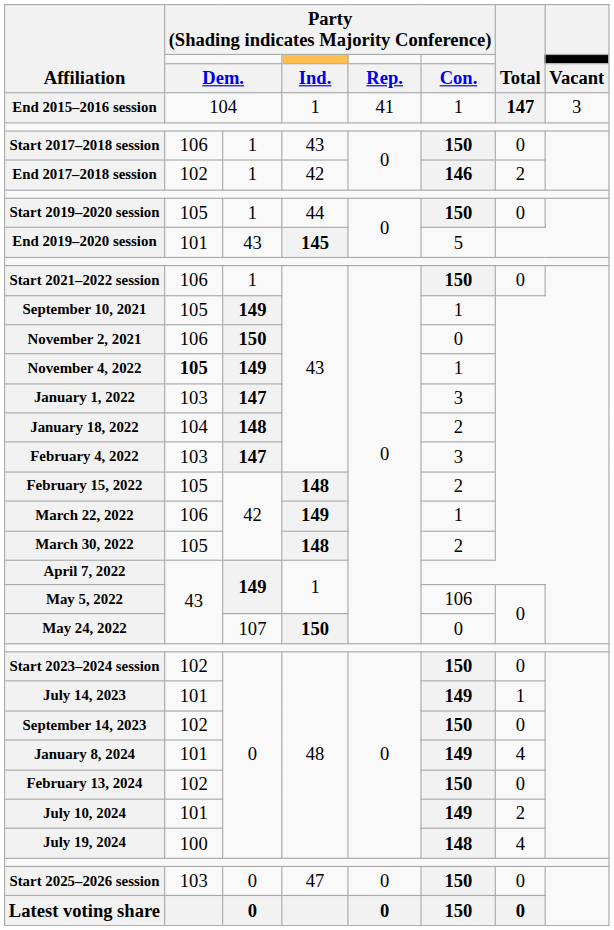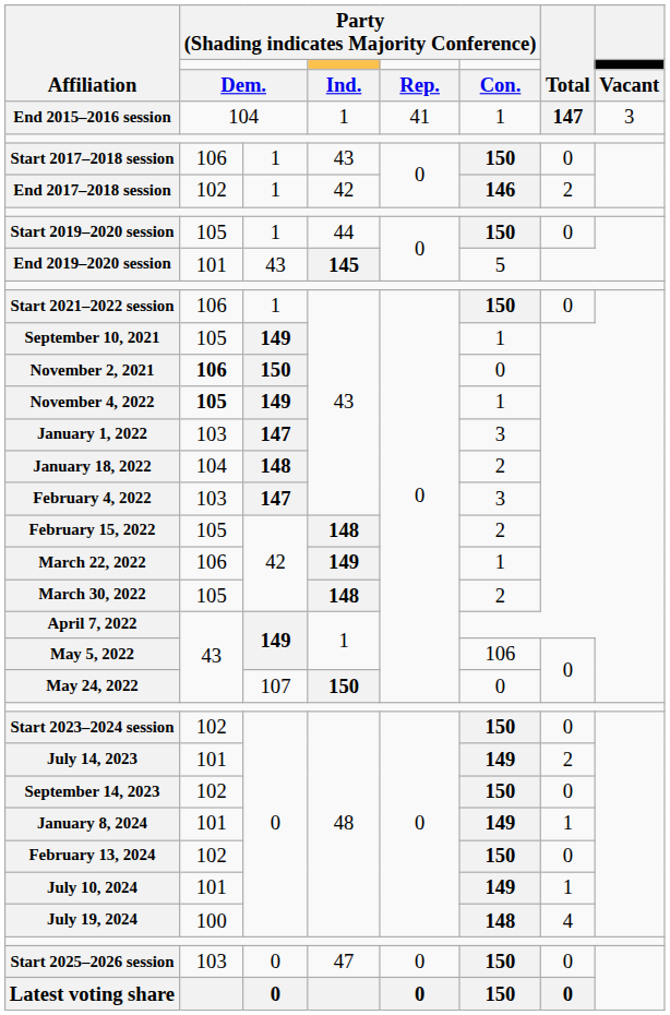November 2, 2021 | column 2: normal -> bold
July 14, 2023 | Total: 1 -> 2
January 8, 2024 | Total: 4 -> 1
July 10, 2024 | Total: 2 -> 1
